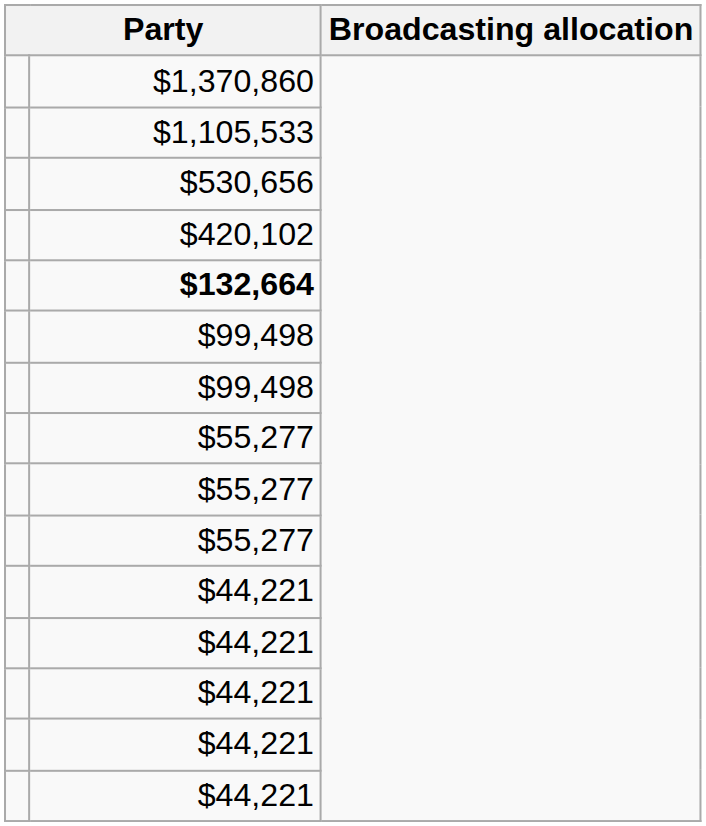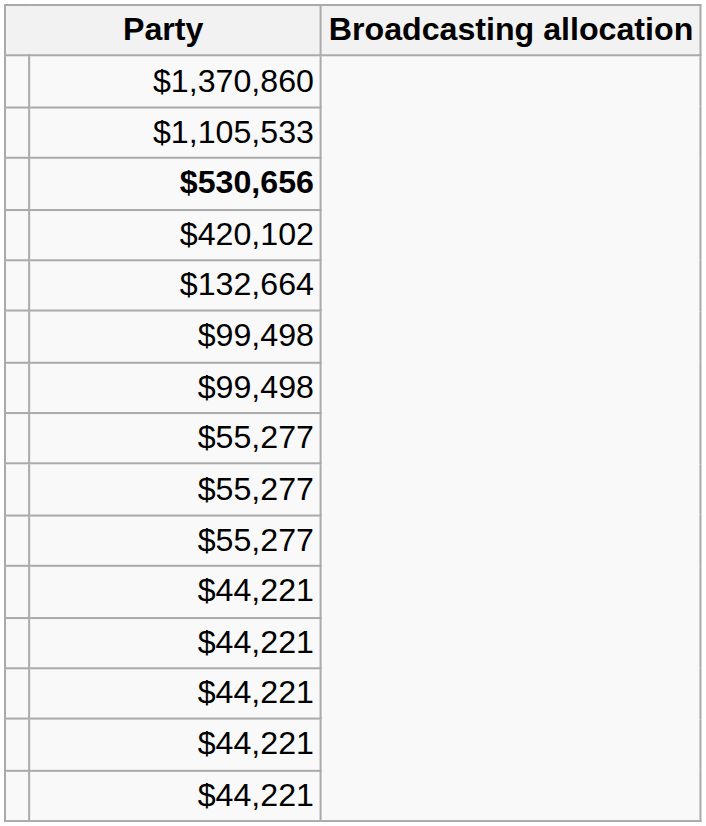$530,656 | column 2: normal -> bold
$132,664 | column 2: bold -> normal
